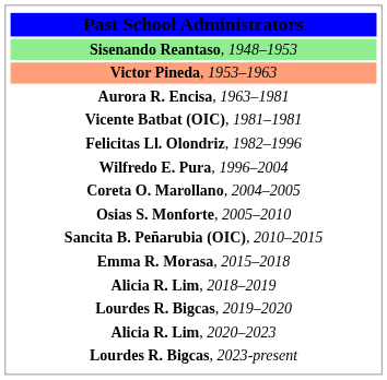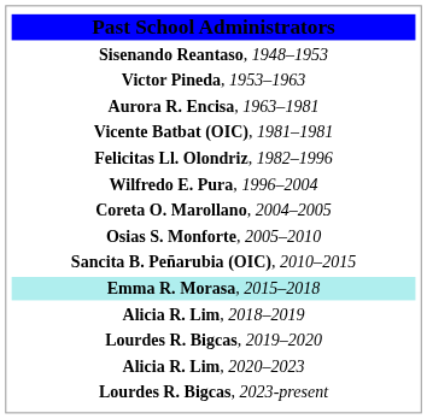row 2 | column 1: lightgreen background -> no background
row 3 | column 1: lightsalmon background -> no background
row 11 | column 1: no background -> paleturquoise background
